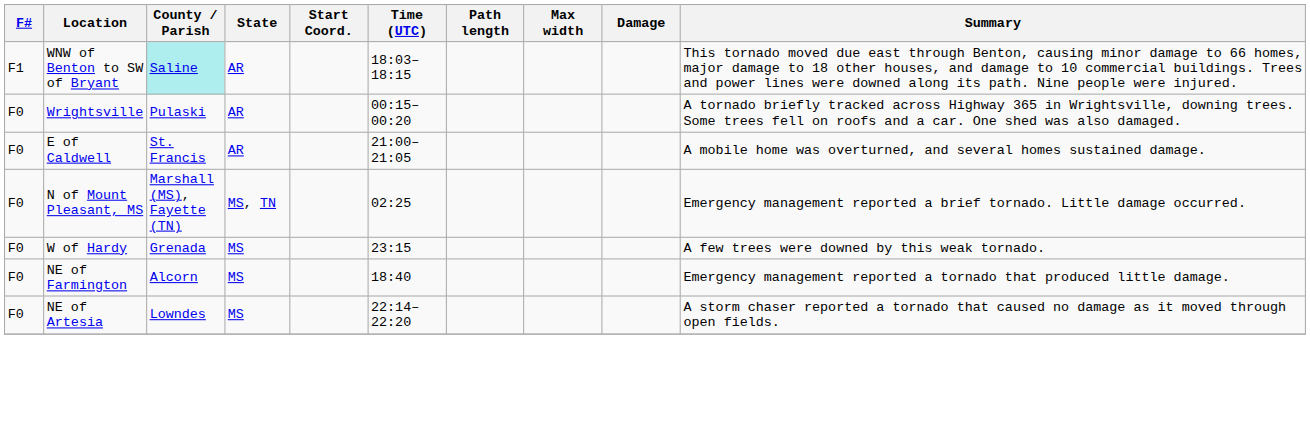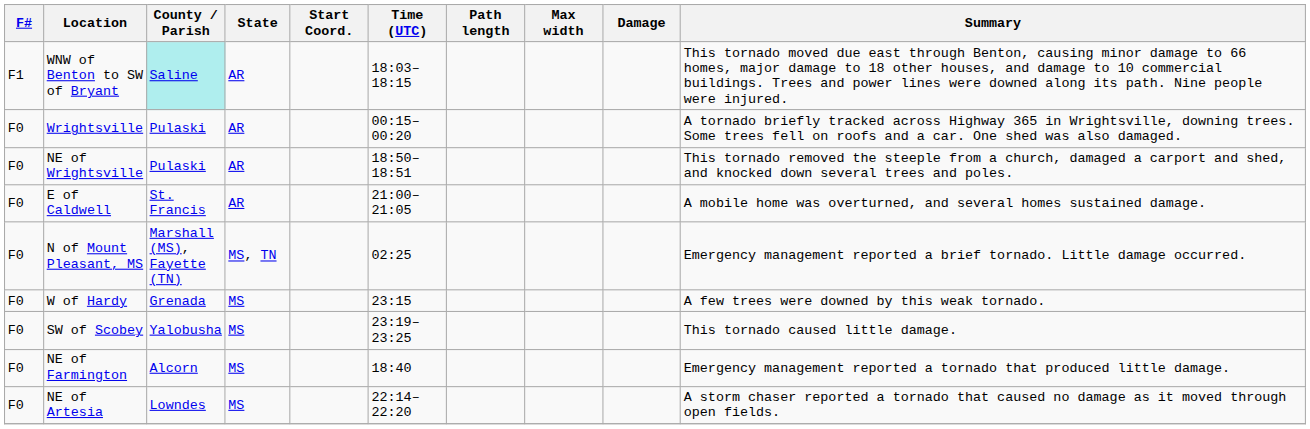+ row: F0 | NE of Wrightsville | Pulaski | AR | 18:50–18:51 | This tornado removed the steeple from a church, damaged a carport and shed, and knocked down several trees and poles.
+ row: F0 | SW of Scobey | Yalobusha | MS | 23:19–23:25 | This tornado caused little damage.
